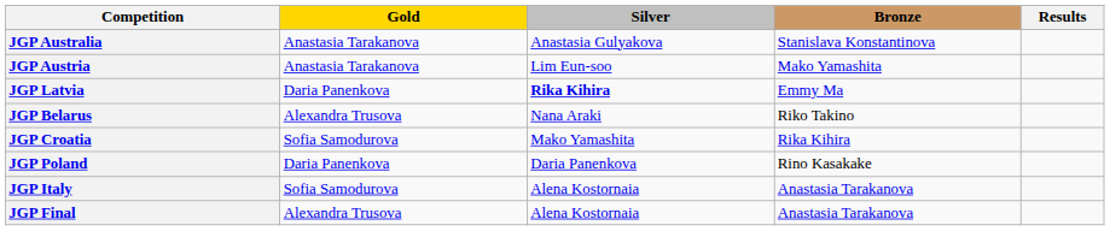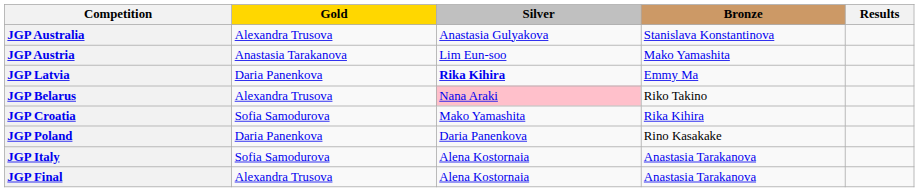JGP Australia | Gold: Anastasia Tarakanova -> Alexandra Trusova
JGP Belarus | Silver: no background -> pink background
